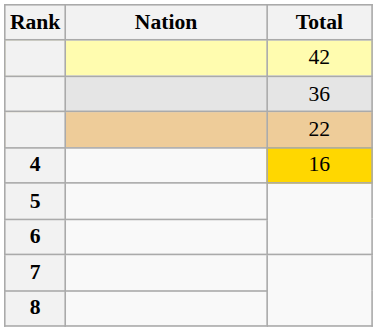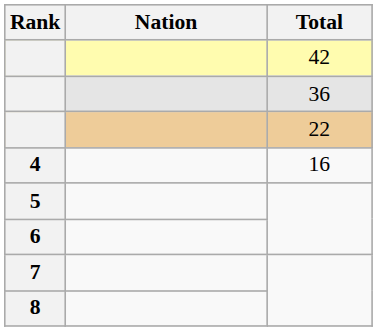4 | Total: gold background -> no background
